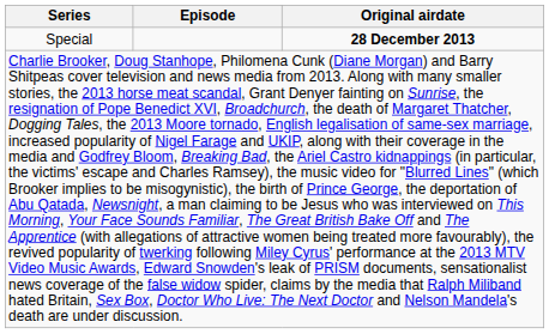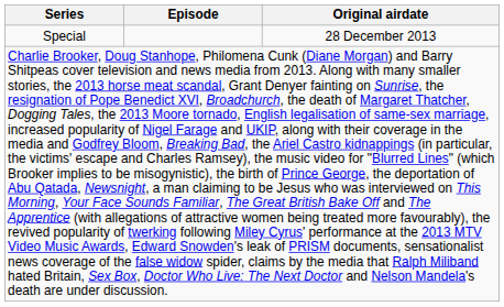Special | Original airdate: bold -> normal
